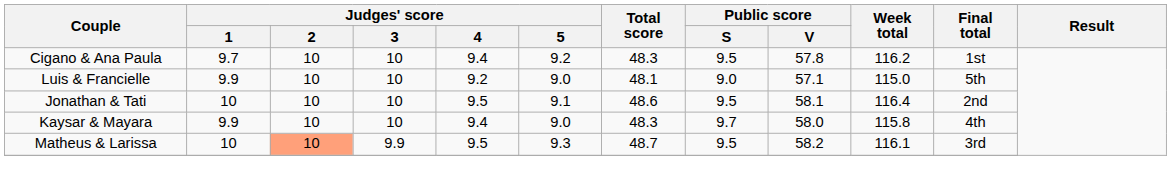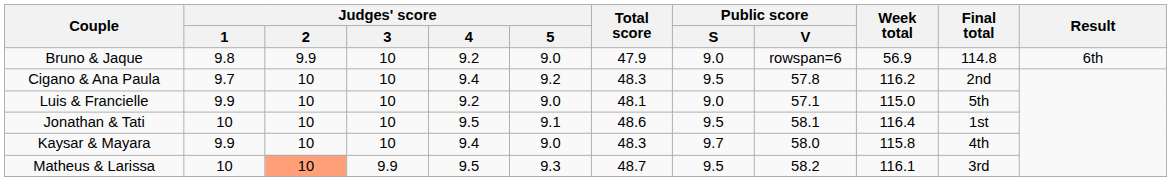+ row: Bruno & Jaque | 9.8 | 9.9 | 10 | 9.2 | 9.0 | 47.9 | 9.0 | rowspan=6 | 56.9 | 114.8 | 6th
Cigano & Ana Paula | Final total: 1st -> 2nd
Jonathan & Tati | Final total: 2nd -> 1st
